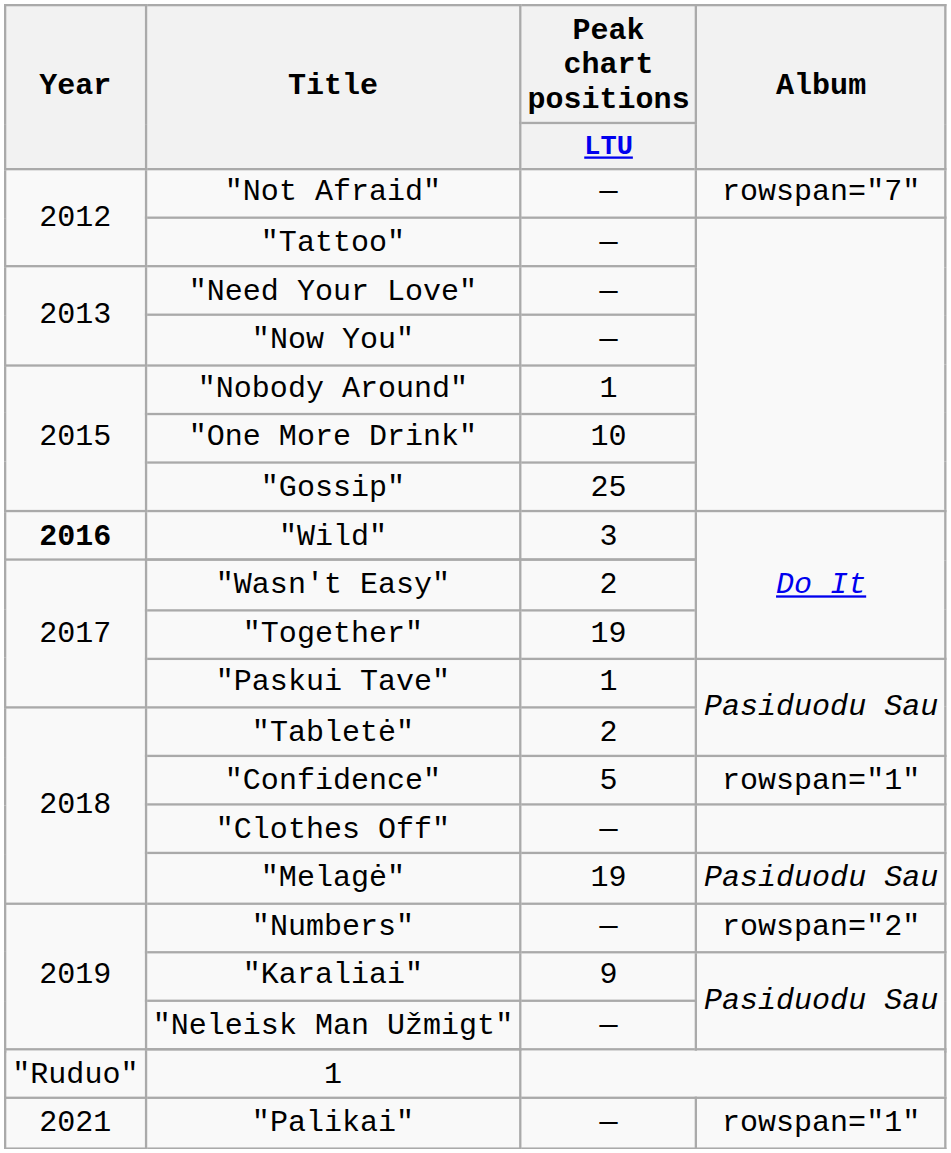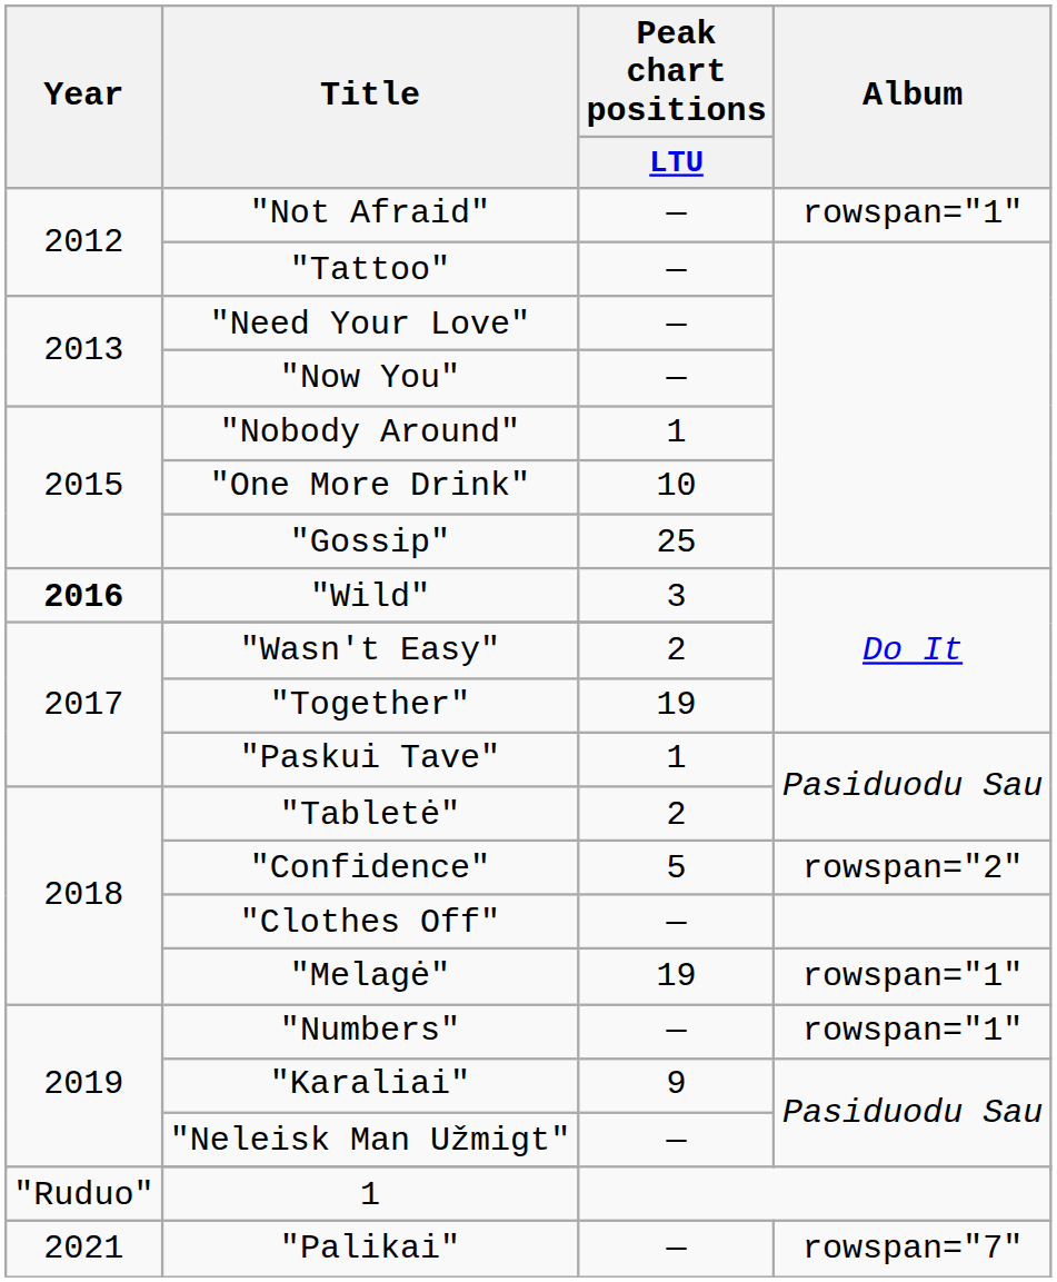"Not Afraid" | Album: rowspan="7" -> rowspan="1"
"Confidence" | Album: rowspan="1" -> rowspan="2"
"Melagė" | Album: Pasiduodu Sau -> rowspan="1"
"Numbers" | Album: rowspan="2" -> rowspan="1"
"Palikai" | Album: rowspan="1" -> rowspan="7"
